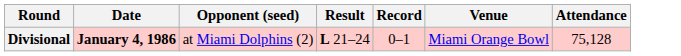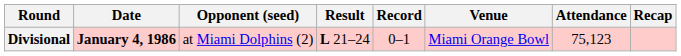+ column: Recap
Divisional | Attendance: 75,128 -> 75,123
